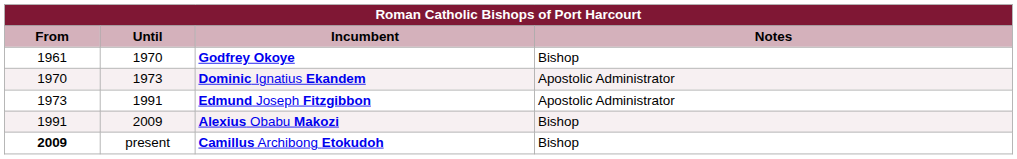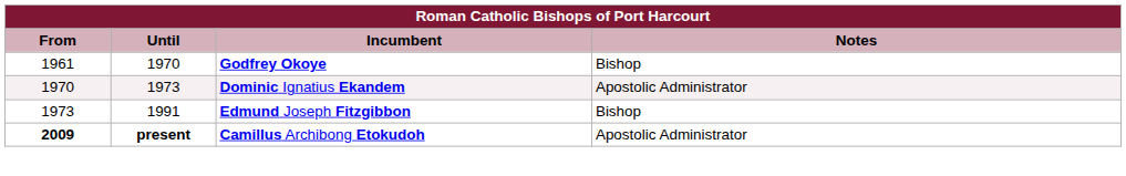Edmund Joseph Fitzgibbon | Notes: Apostolic Administrator -> Bishop
- row: 1991 | 2009 | Alexius Obabu Makozi | Bishop
Camillus Archibong Etokudoh | Until: normal -> bold
Camillus Archibong Etokudoh | Notes: Bishop -> Apostolic Administrator
